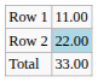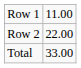Row 2 | column 2: lightblue background -> no background
